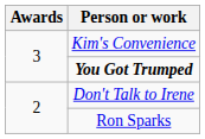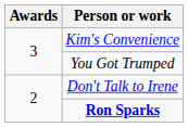You Got Trumped | Person or work: bold -> normal
Ron Sparks | Person or work: normal -> bold
